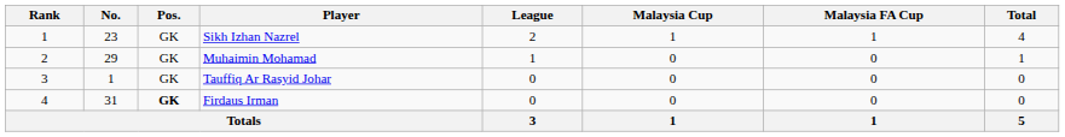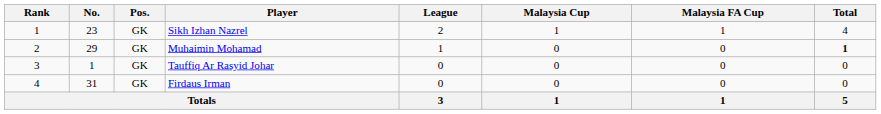Muhaimin Mohamad | Total: normal -> bold
Firdaus Irman | Pos.: bold -> normal
